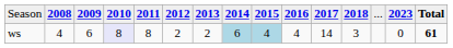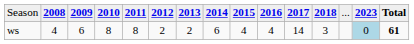ws | column 4: lavender background -> no background
ws | column 8: lightblue background -> no background
ws | column 9: lightblue background -> no background
ws | column 14: no background -> lightblue background
